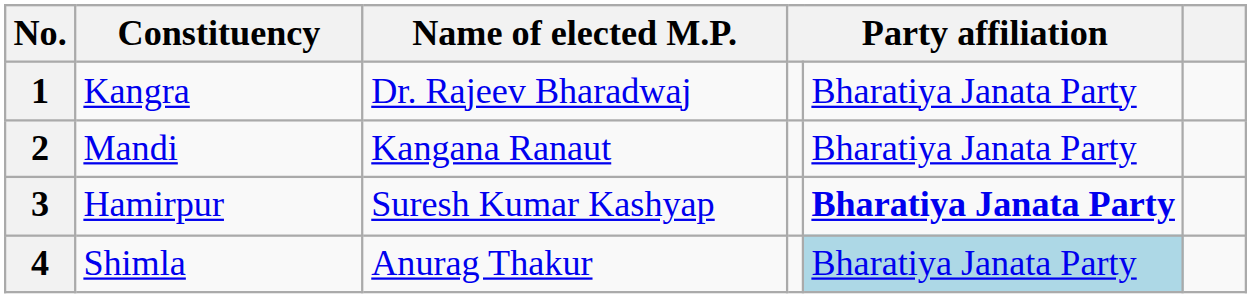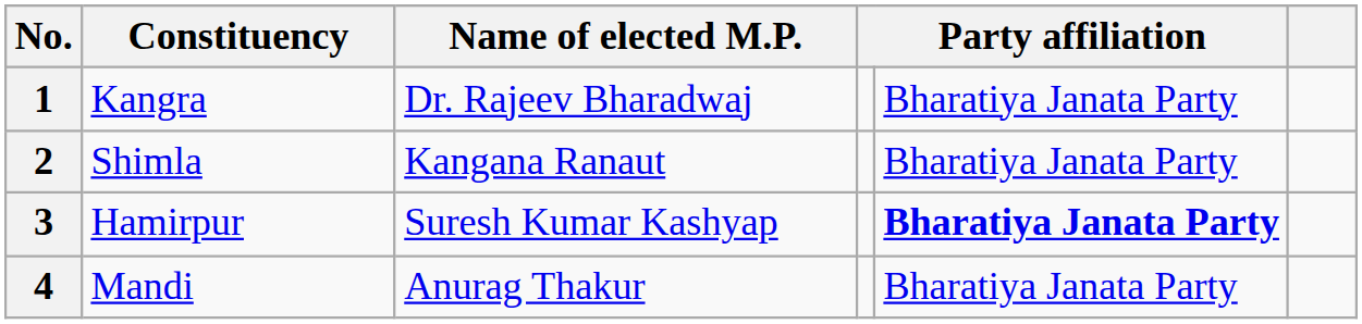2 | Constituency: Mandi -> Shimla
4 | Constituency: Shimla -> Mandi
4 | column 5: lightblue background -> no background
